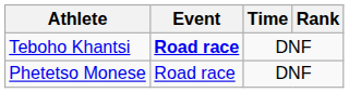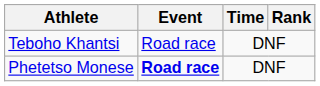Teboho Khantsi | Event: bold -> normal
Phetetso Monese | Event: normal -> bold
